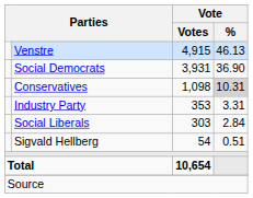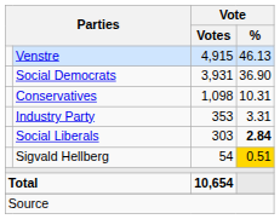Conservatives | Vote / %: lightgrey background -> no background
Social Liberals | Vote / %: normal -> bold
Sigvald Hellberg | Vote / %: no background -> gold background
